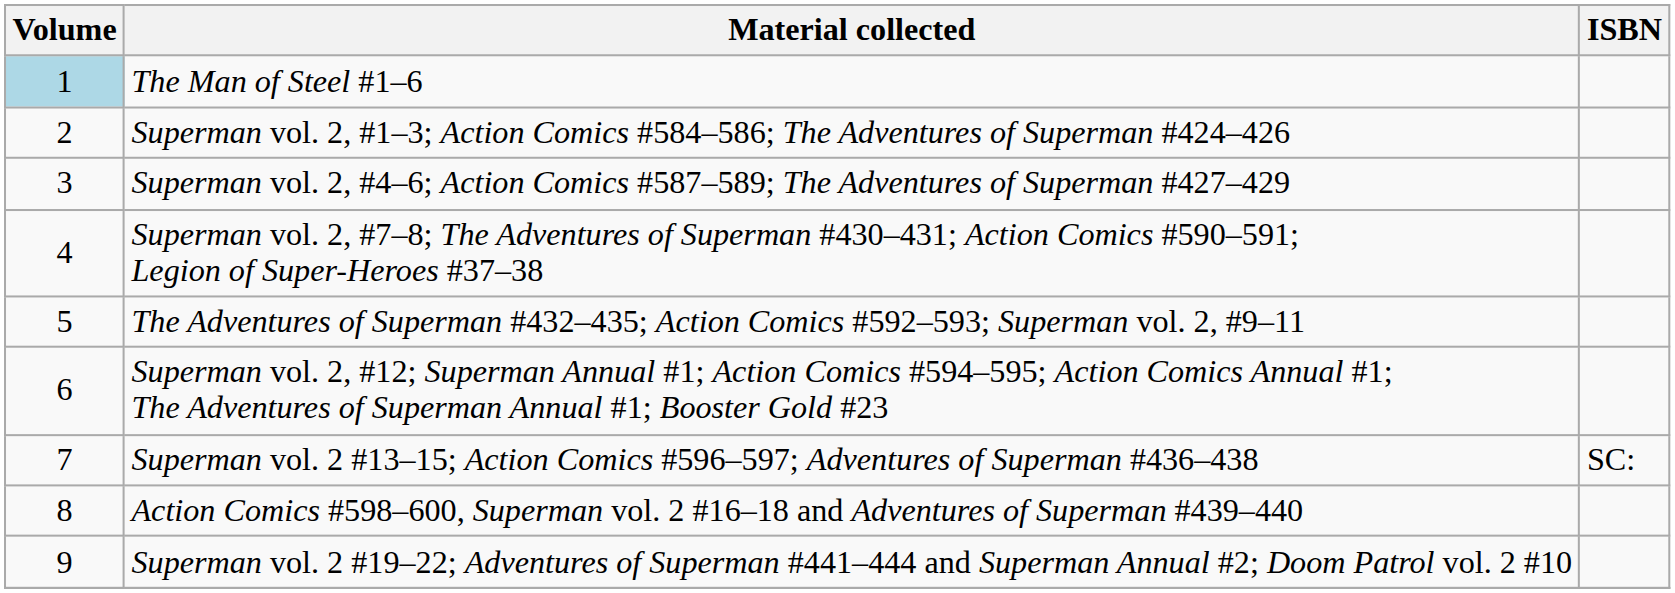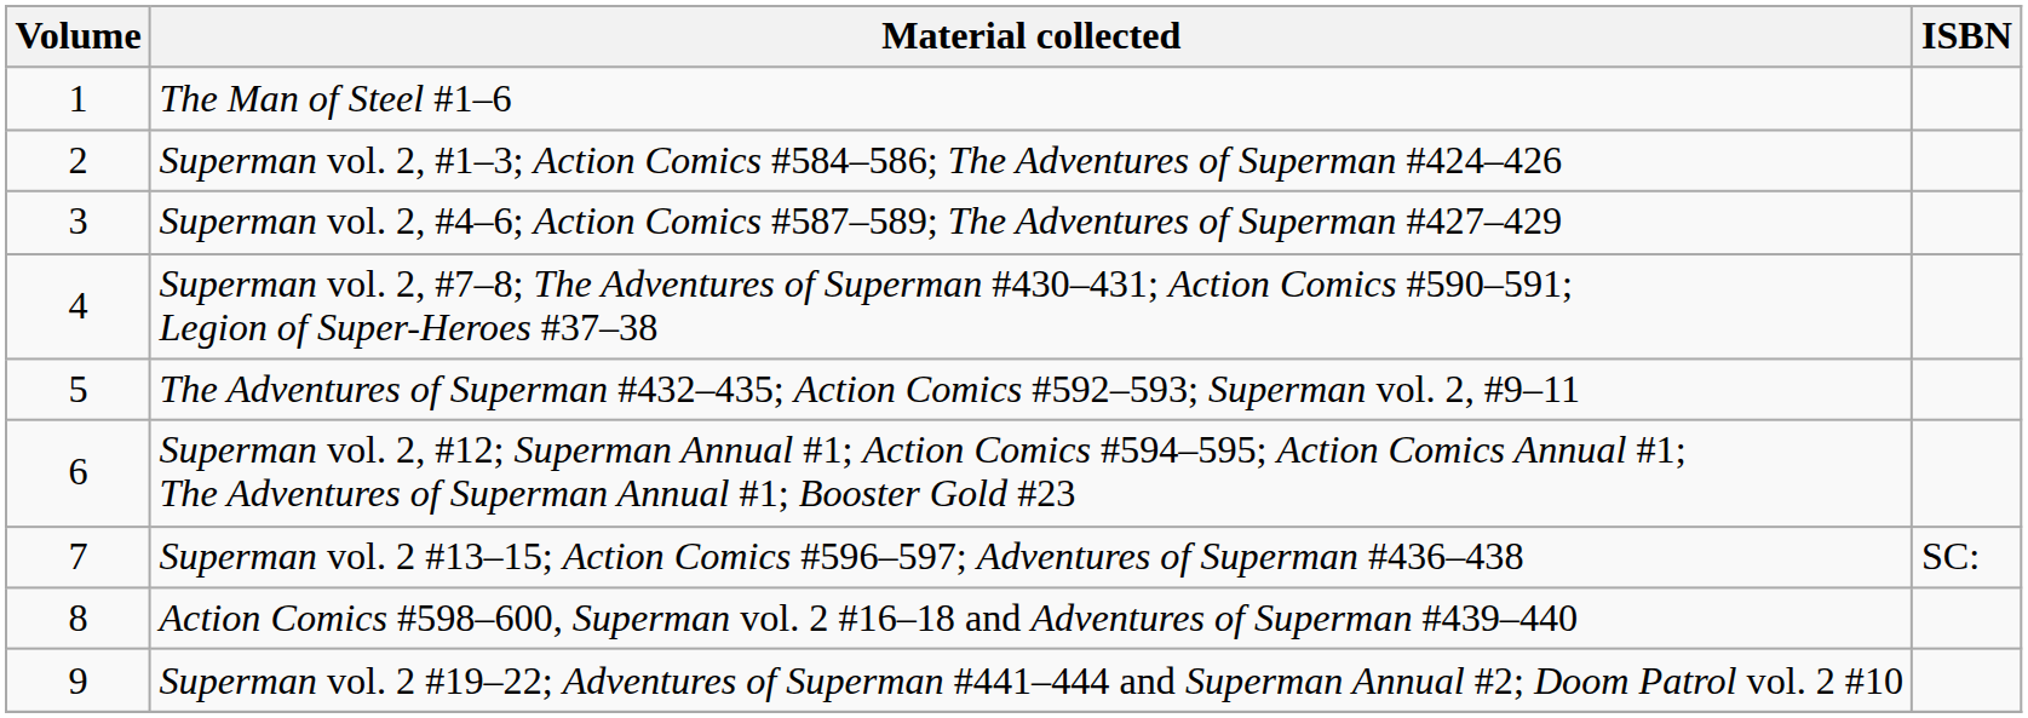The Man of Steel #1–6 | Volume: lightblue background -> no background
